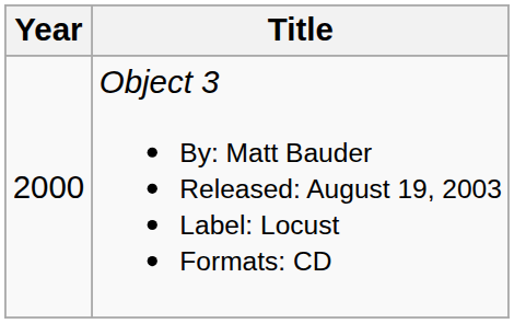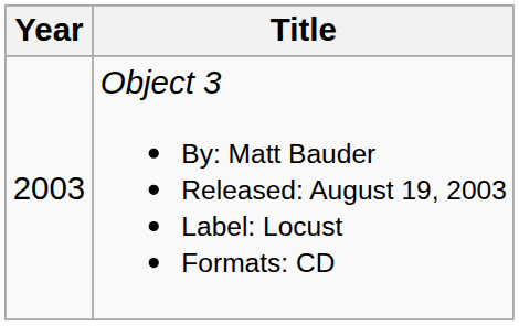row 2 | Year: 2000 -> 2003
